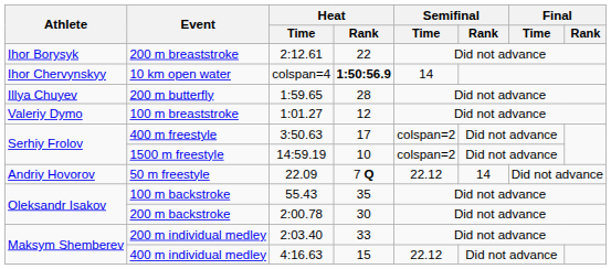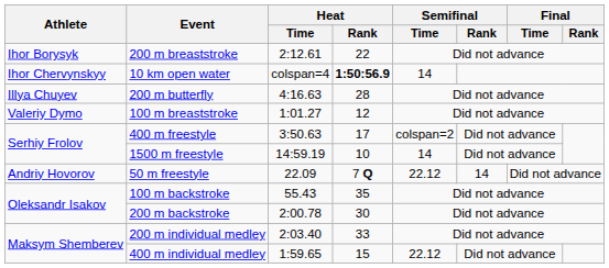200 m butterfly | Heat / Time: 1:59.65 -> 4:16.63
1500 m freestyle | Semifinal / Time: colspan=2 -> 14
400 m individual medley | Heat / Time: 4:16.63 -> 1:59.65
